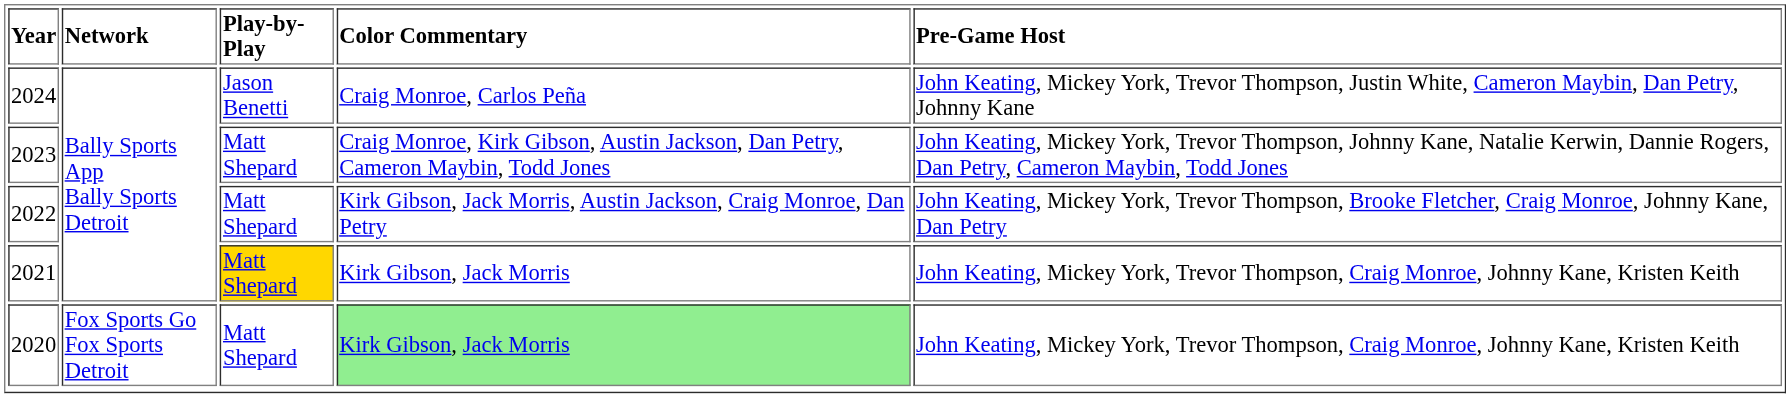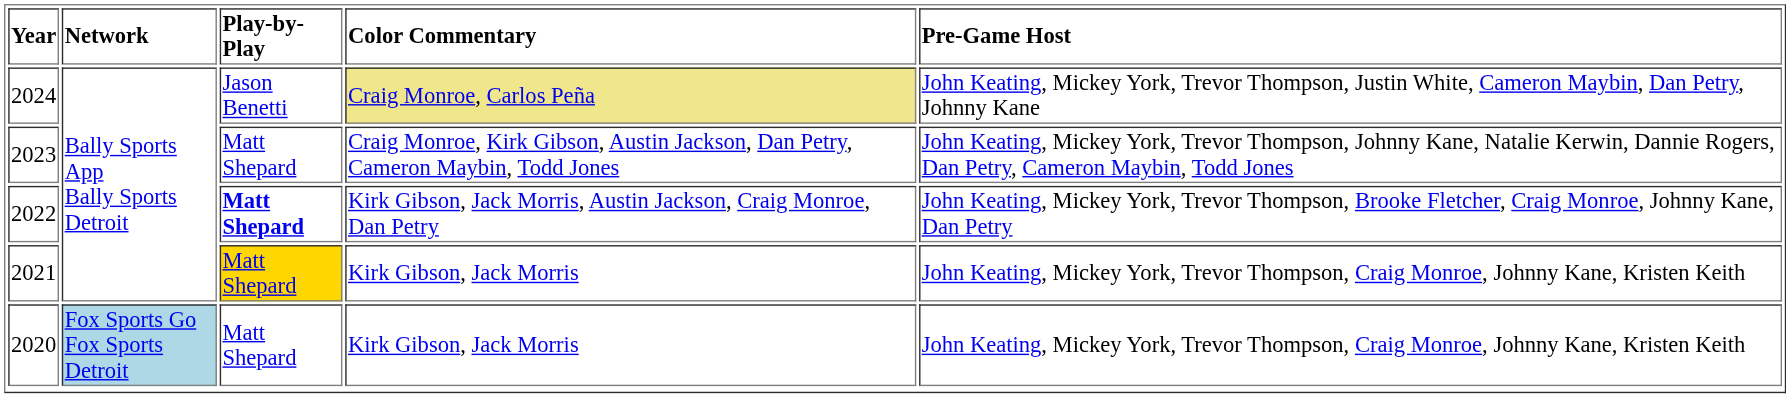2024 | Color Commentary: no background -> khaki background
2022 | Play-by-Play: normal -> bold
2020 | Network: no background -> lightblue background
2020 | Color Commentary: lightgreen background -> no background
